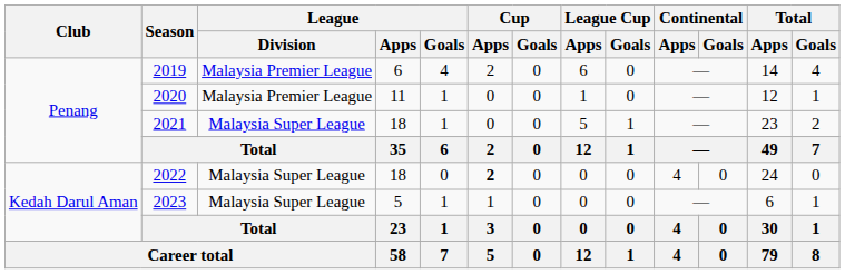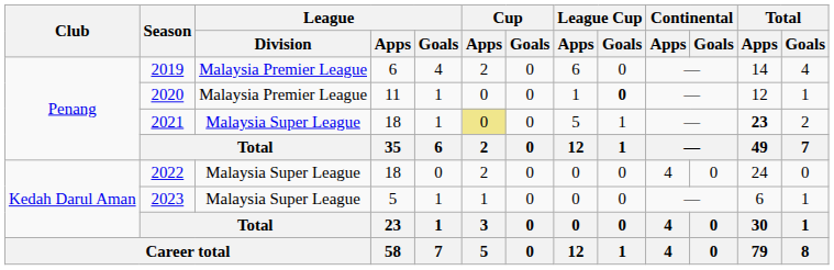2020 | League Cup / Goals: normal -> bold
2021 | Cup / Apps: no background -> khaki background
2021 | Total / Apps: normal -> bold
2022 | Cup / Apps: bold -> normal
